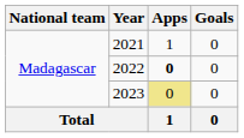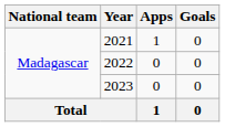2022 | Apps: bold -> normal
2023 | Apps: khaki background -> no background
